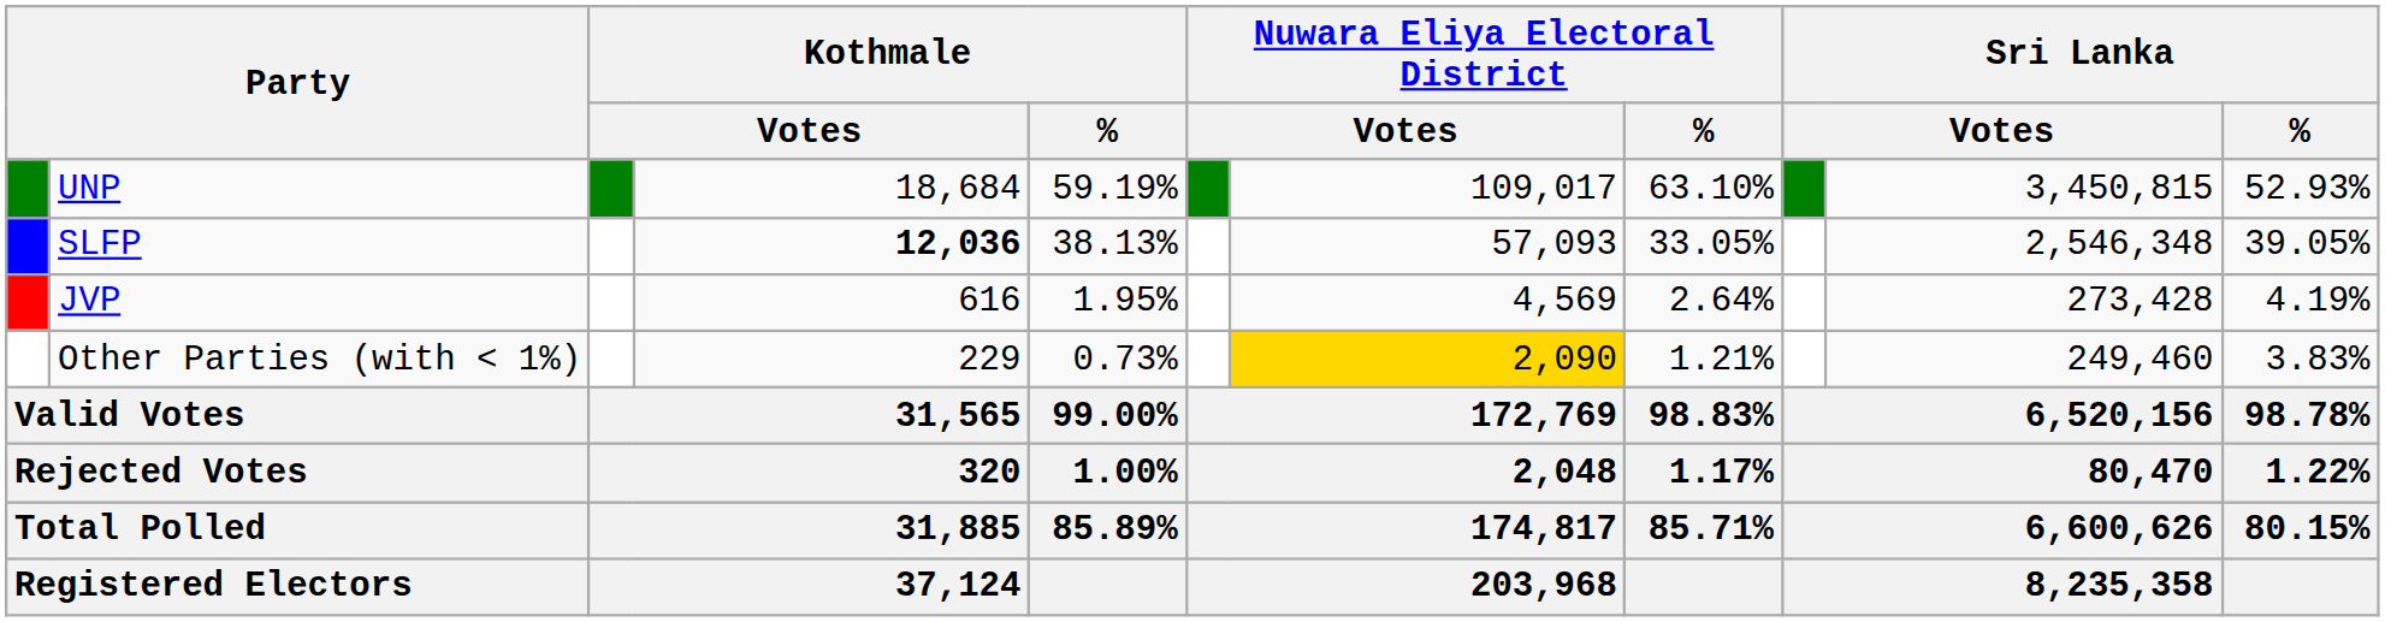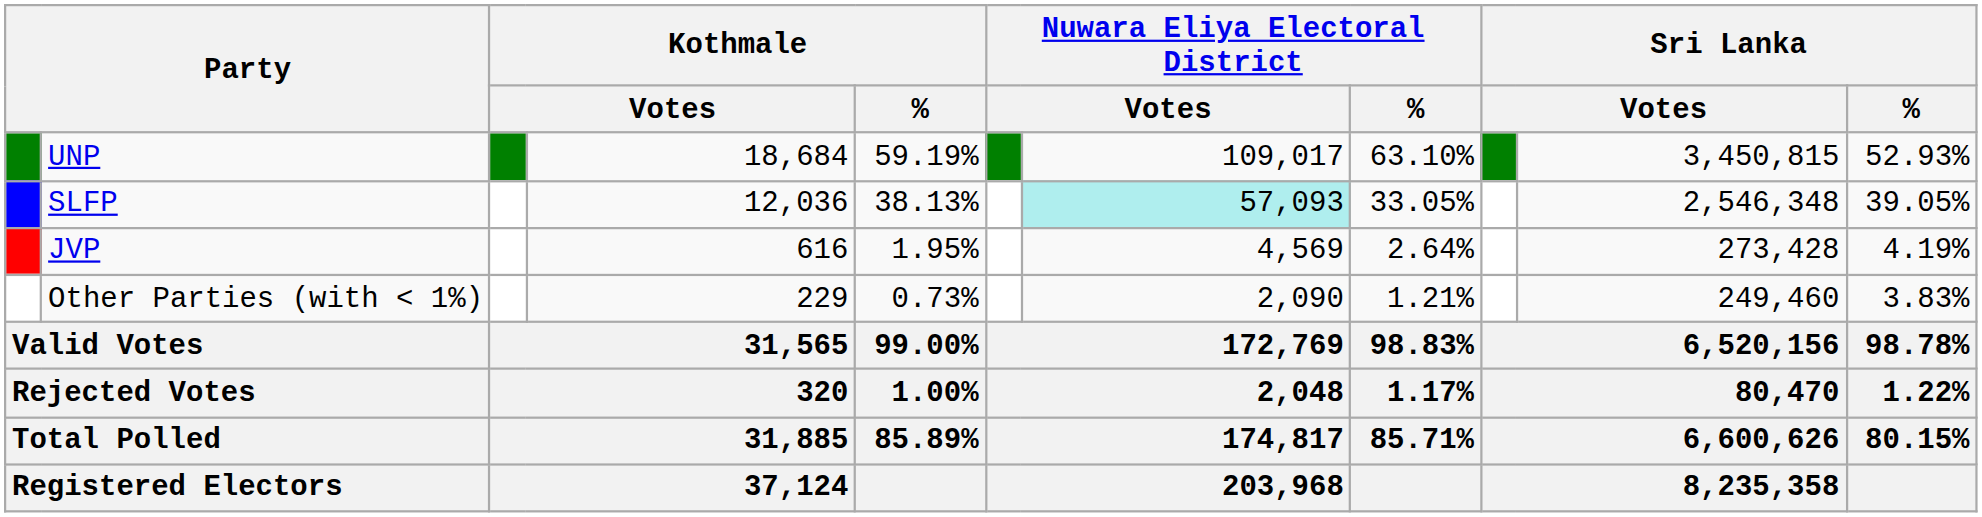SLFP | column 4: bold -> normal
SLFP | column 7: no background -> paleturquoise background
Other Parties (with < 1%) | column 7: gold background -> no background
